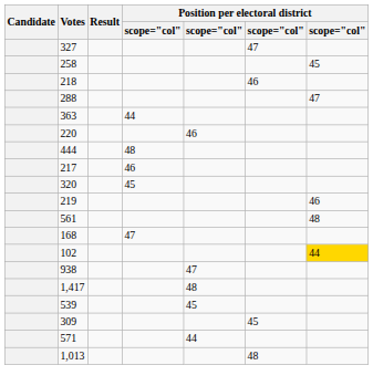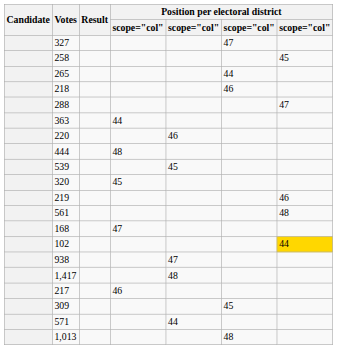+ row: 265 | 44
rows swapped: 217 <-> 539
